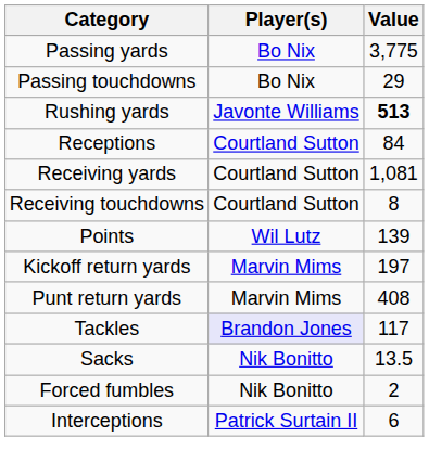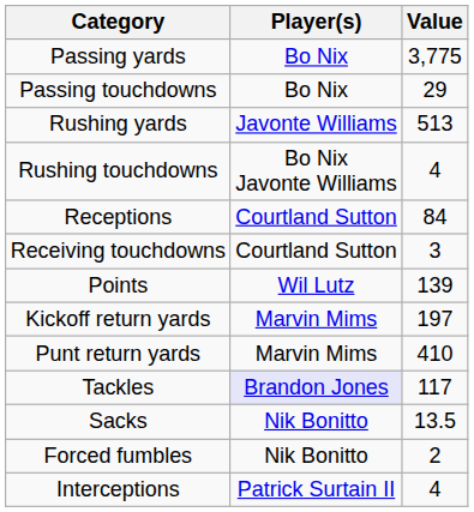Rushing yards | Value: bold -> normal
+ row: Rushing touchdowns | Bo Nix Javonte Williams | 4
- row: Receiving yards | Courtland Sutton | 1,081
Receiving touchdowns | Value: 8 -> 3
Punt return yards | Value: 408 -> 410
Interceptions | Value: 6 -> 4
